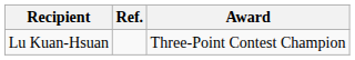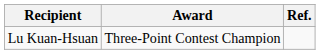columns swapped: Award <-> Ref.
